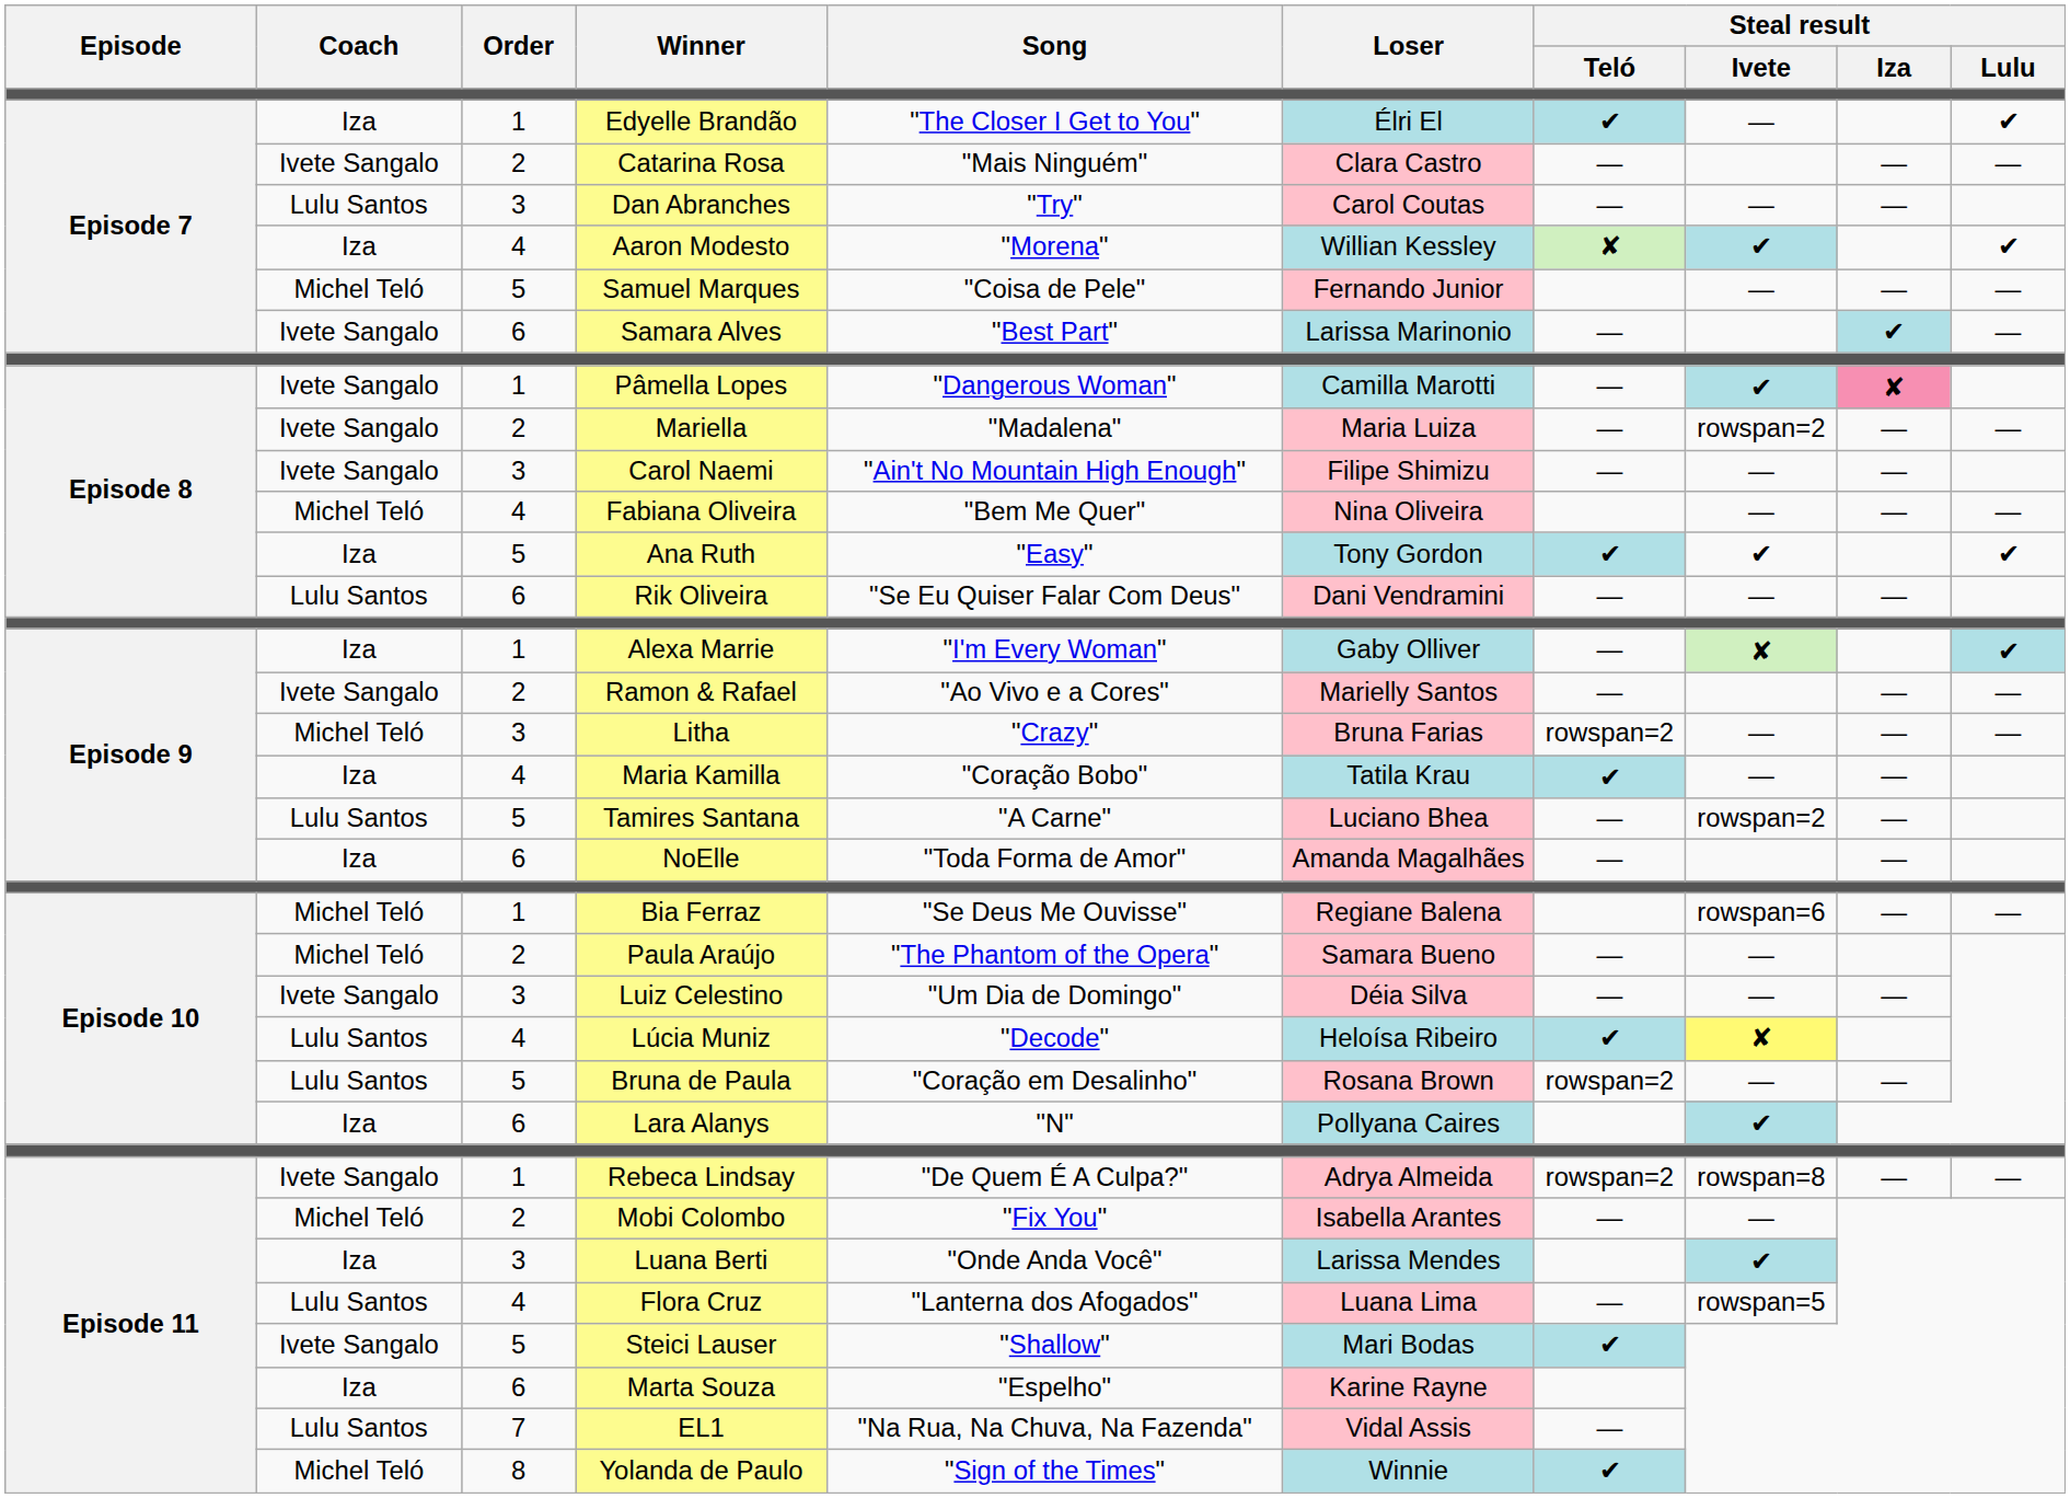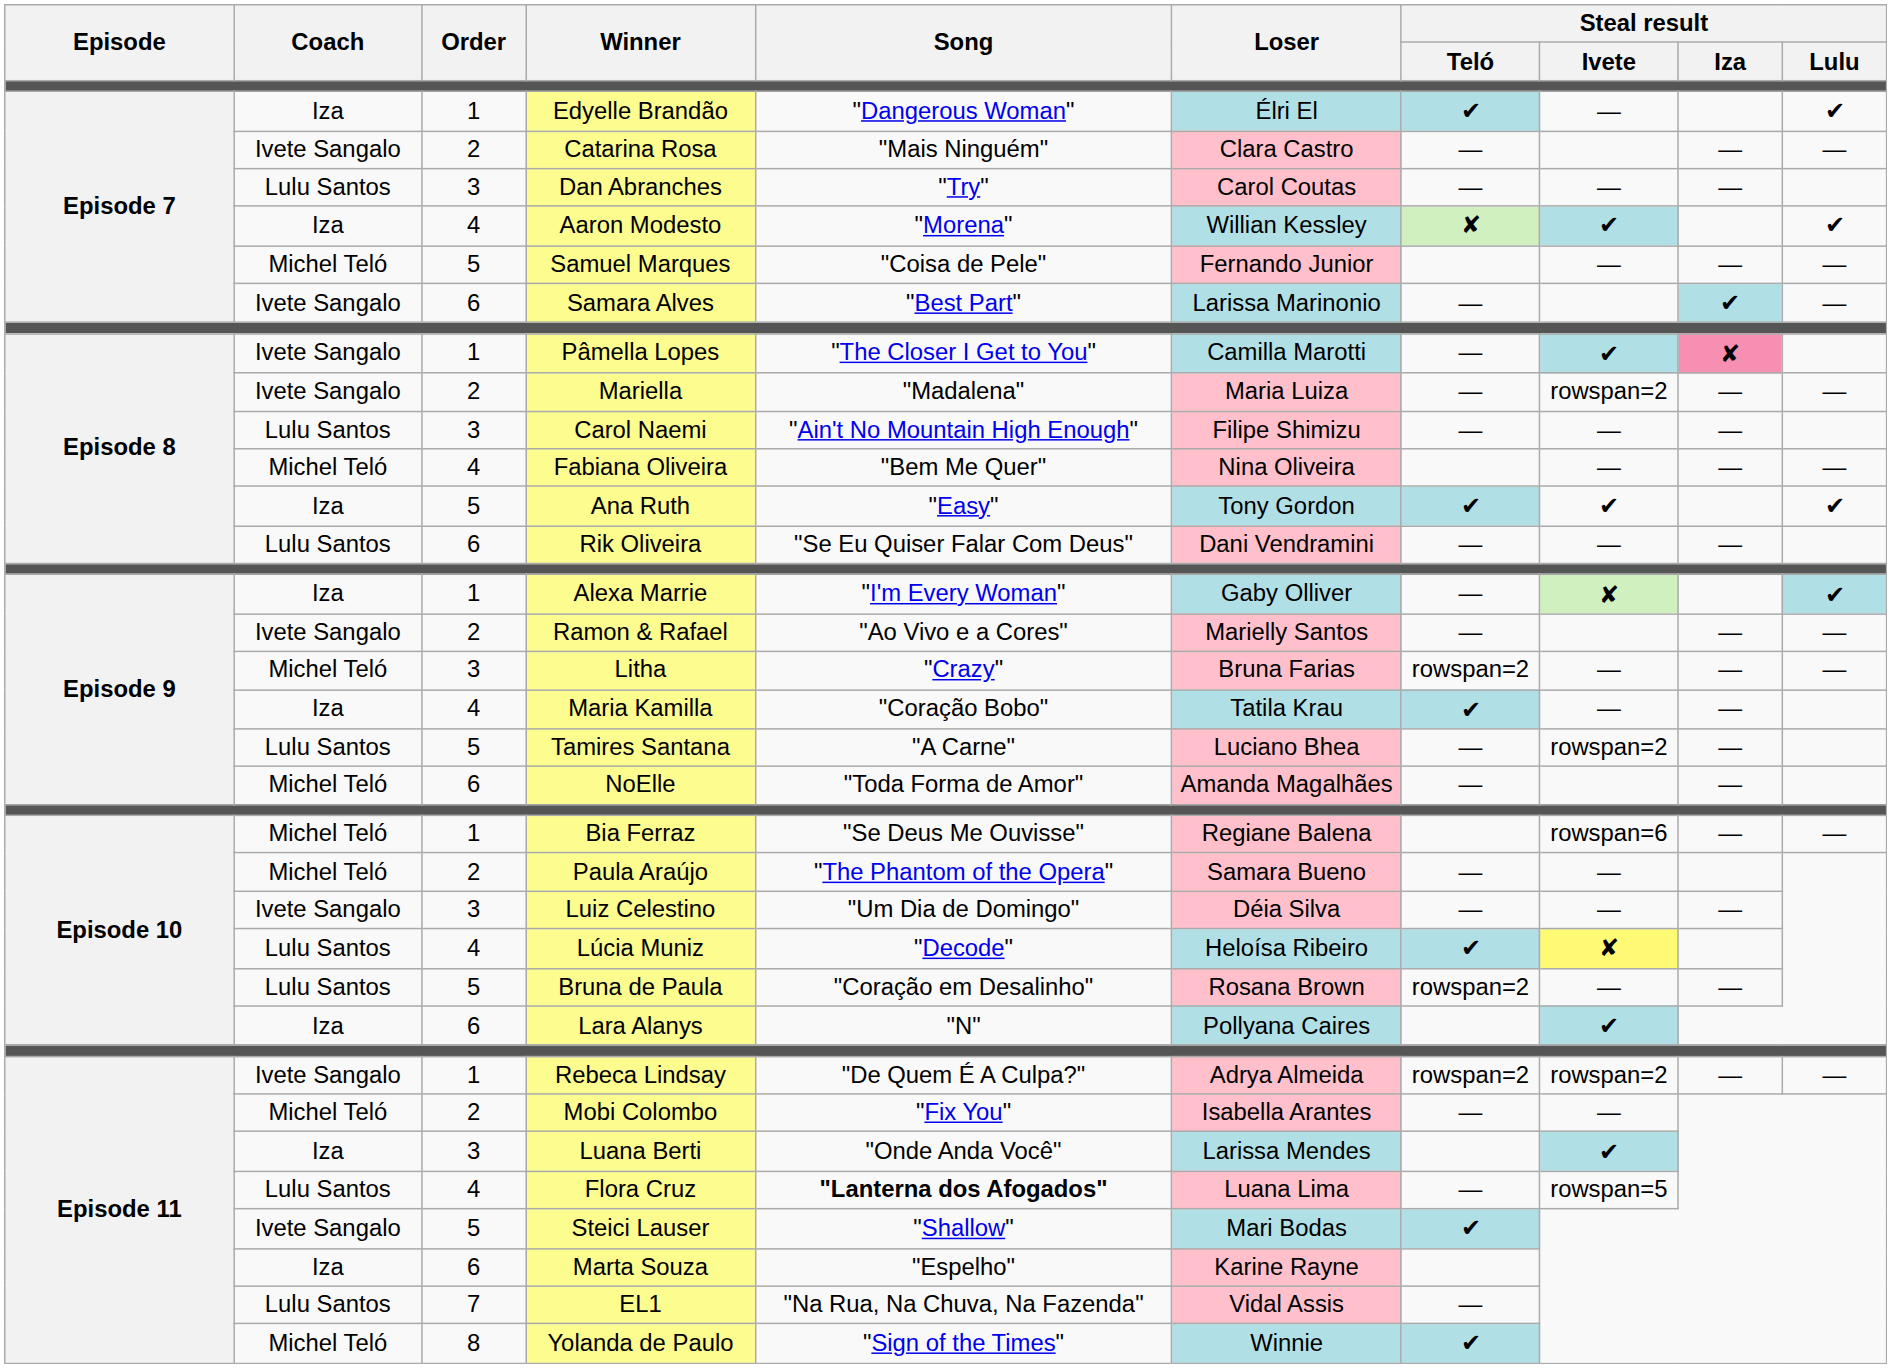Edyelle Brandão | Song: "The Closer I Get to You" -> "Dangerous Woman"
Pâmella Lopes | Song: "Dangerous Woman" -> "The Closer I Get to You"
Carol Naemi | Coach: Ivete Sangalo -> Lulu Santos
NoElle | Coach: Iza -> Michel Teló
Rebeca Lindsay | Steal result / Ivete: rowspan=8 -> rowspan=2
Flora Cruz | Song: normal -> bold
